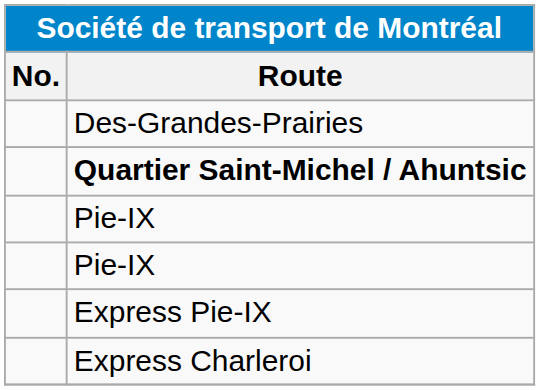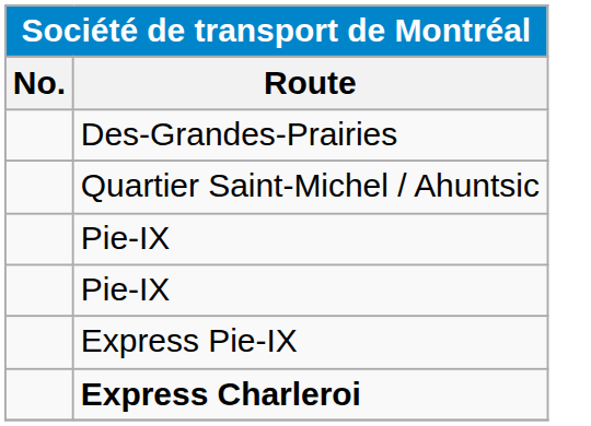Quartier Saint-Michel / Ahuntsic | Route: bold -> normal
Express Charleroi | Route: normal -> bold
